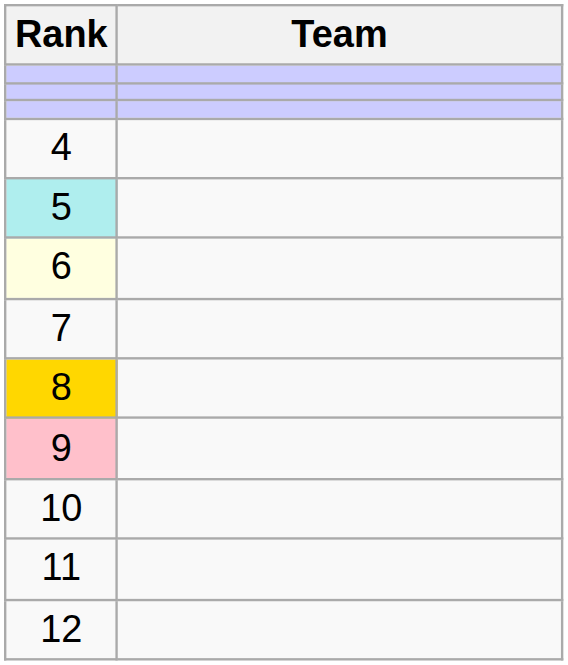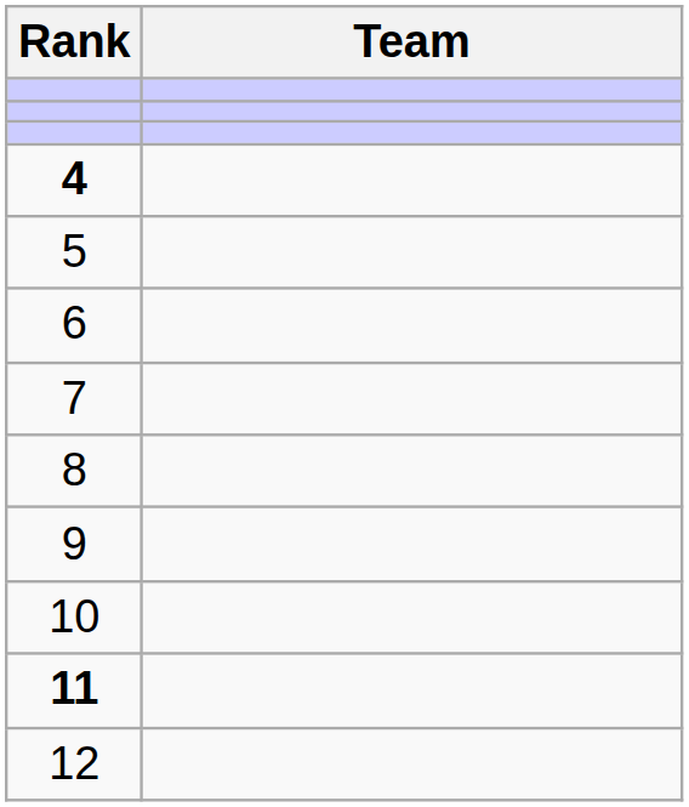row 5 | Rank: normal -> bold
row 6 | Rank: paleturquoise background -> no background
row 7 | Rank: lightyellow background -> no background
row 9 | Rank: gold background -> no background
row 10 | Rank: pink background -> no background
row 12 | Rank: normal -> bold
